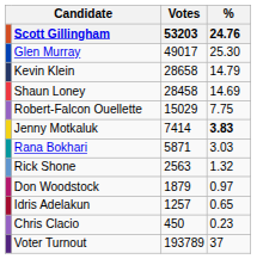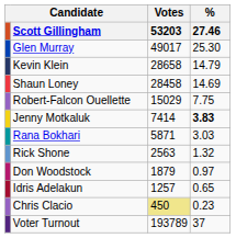Scott Gillingham | %: 24.76 -> 27.46
Chris Clacio | Votes: no background -> khaki background
